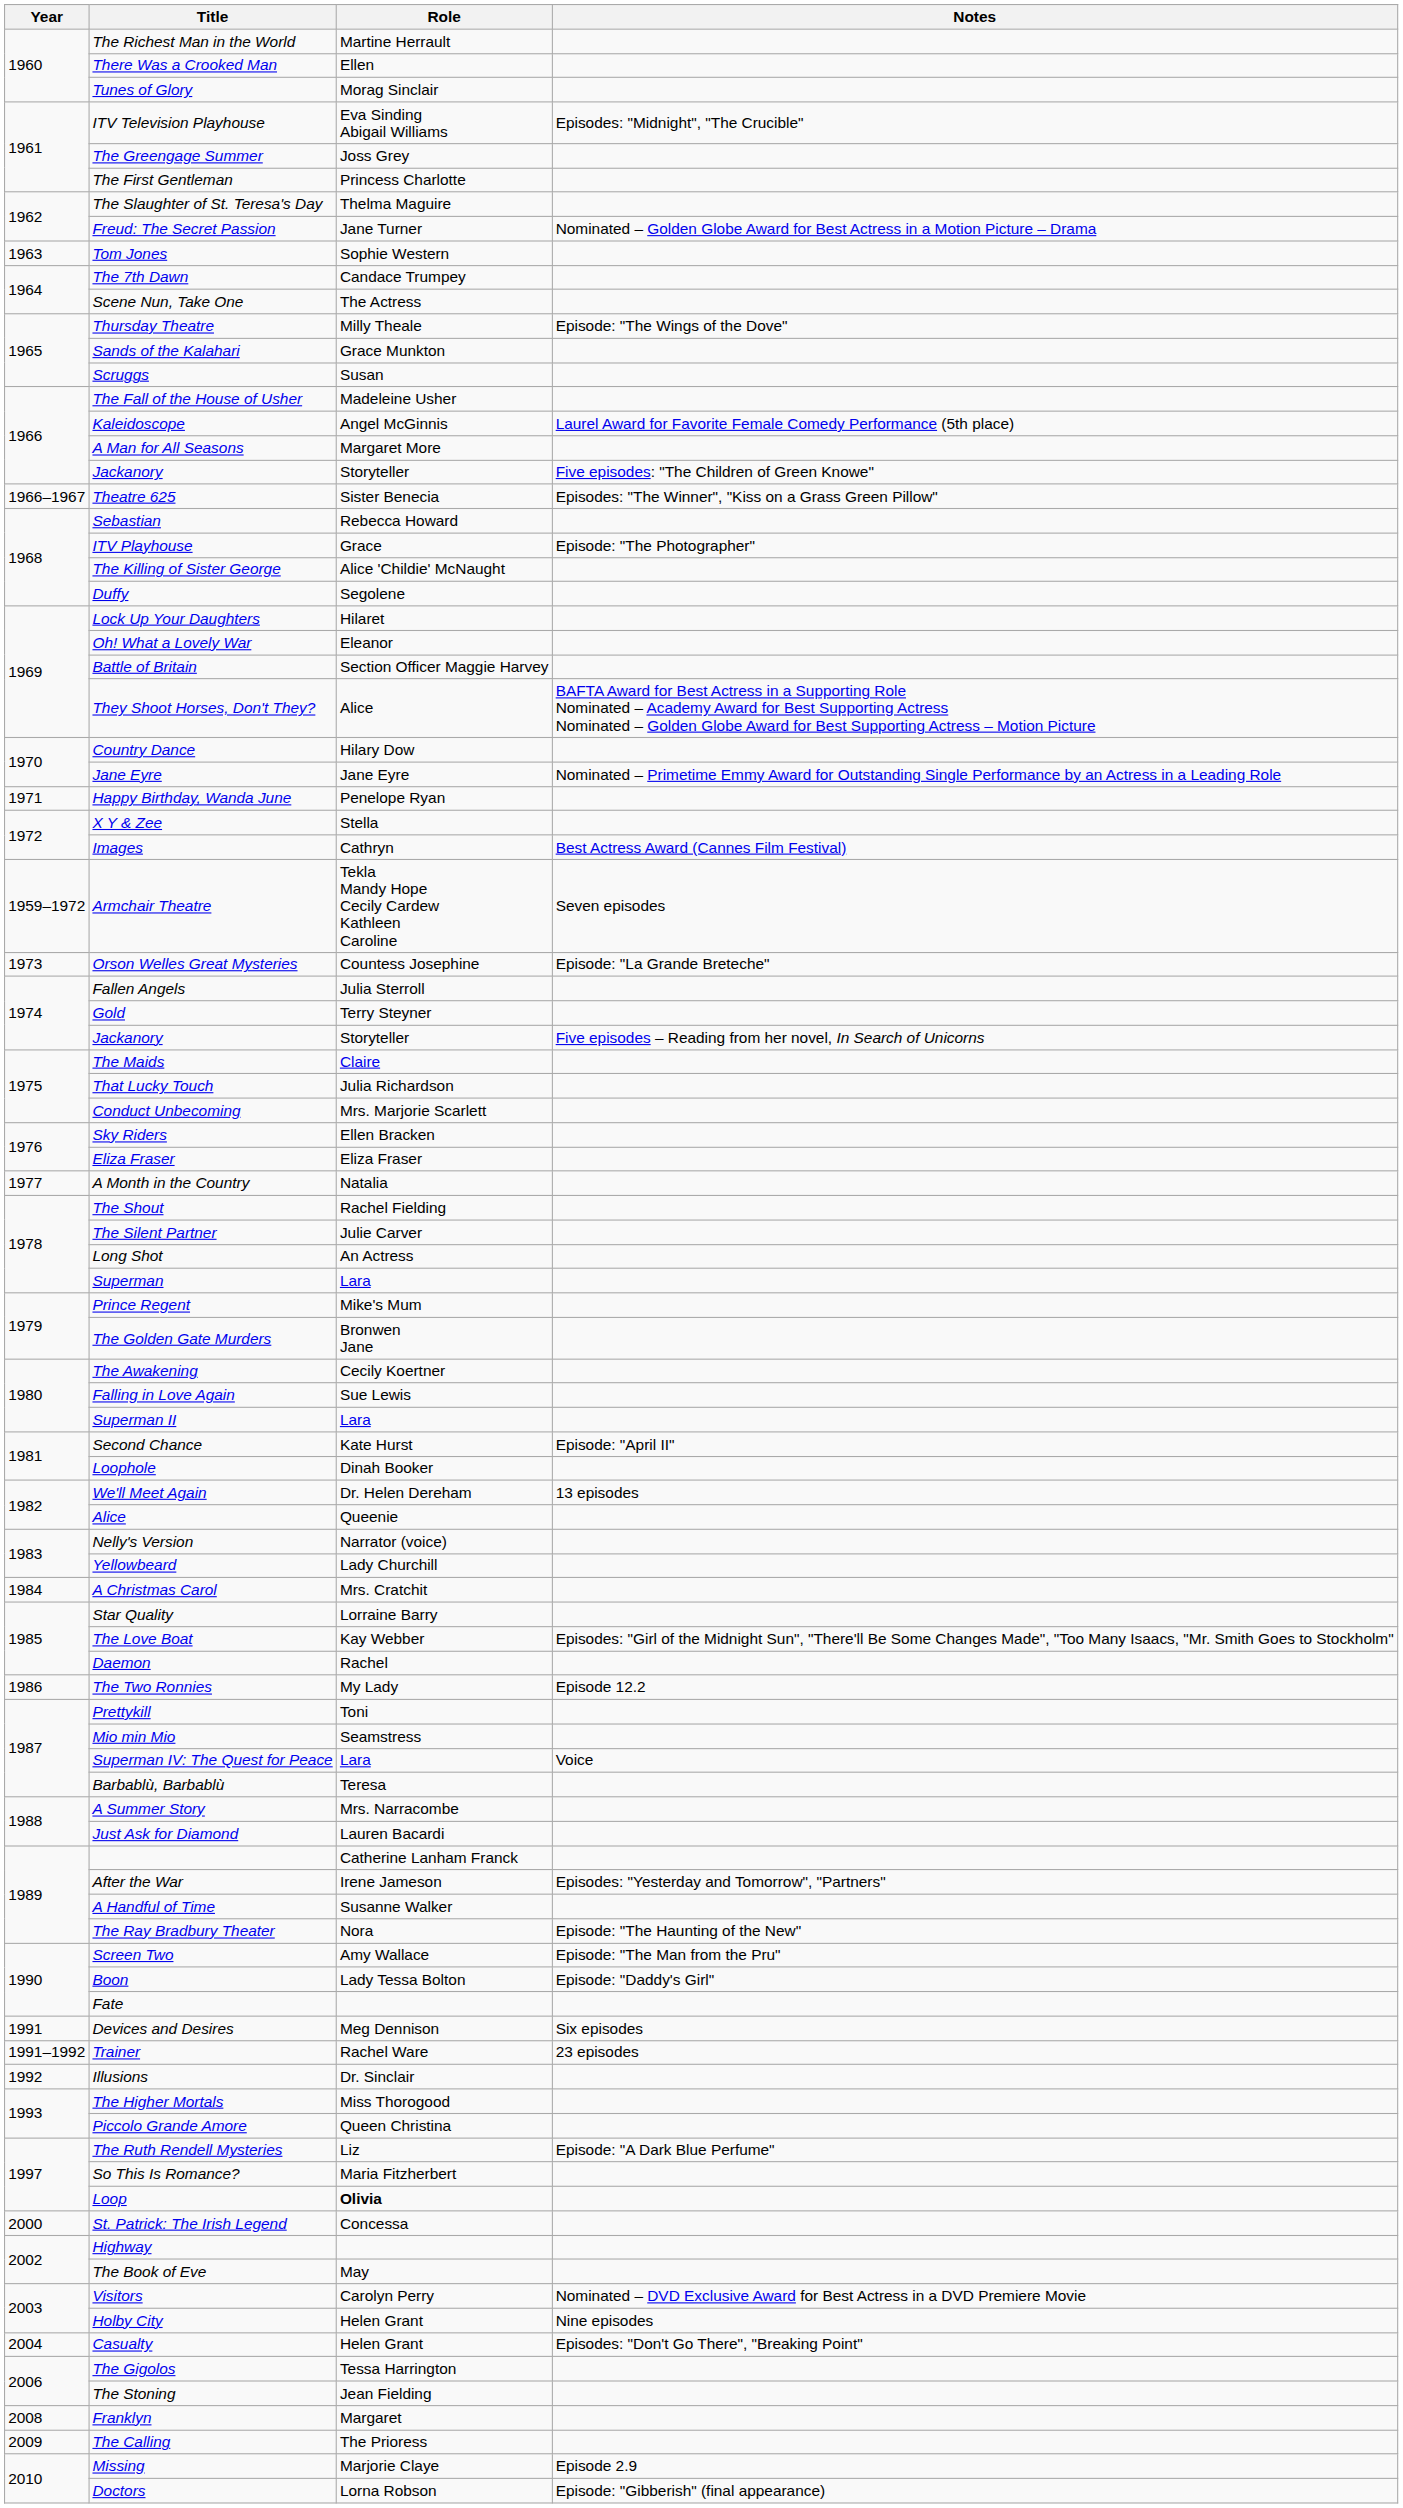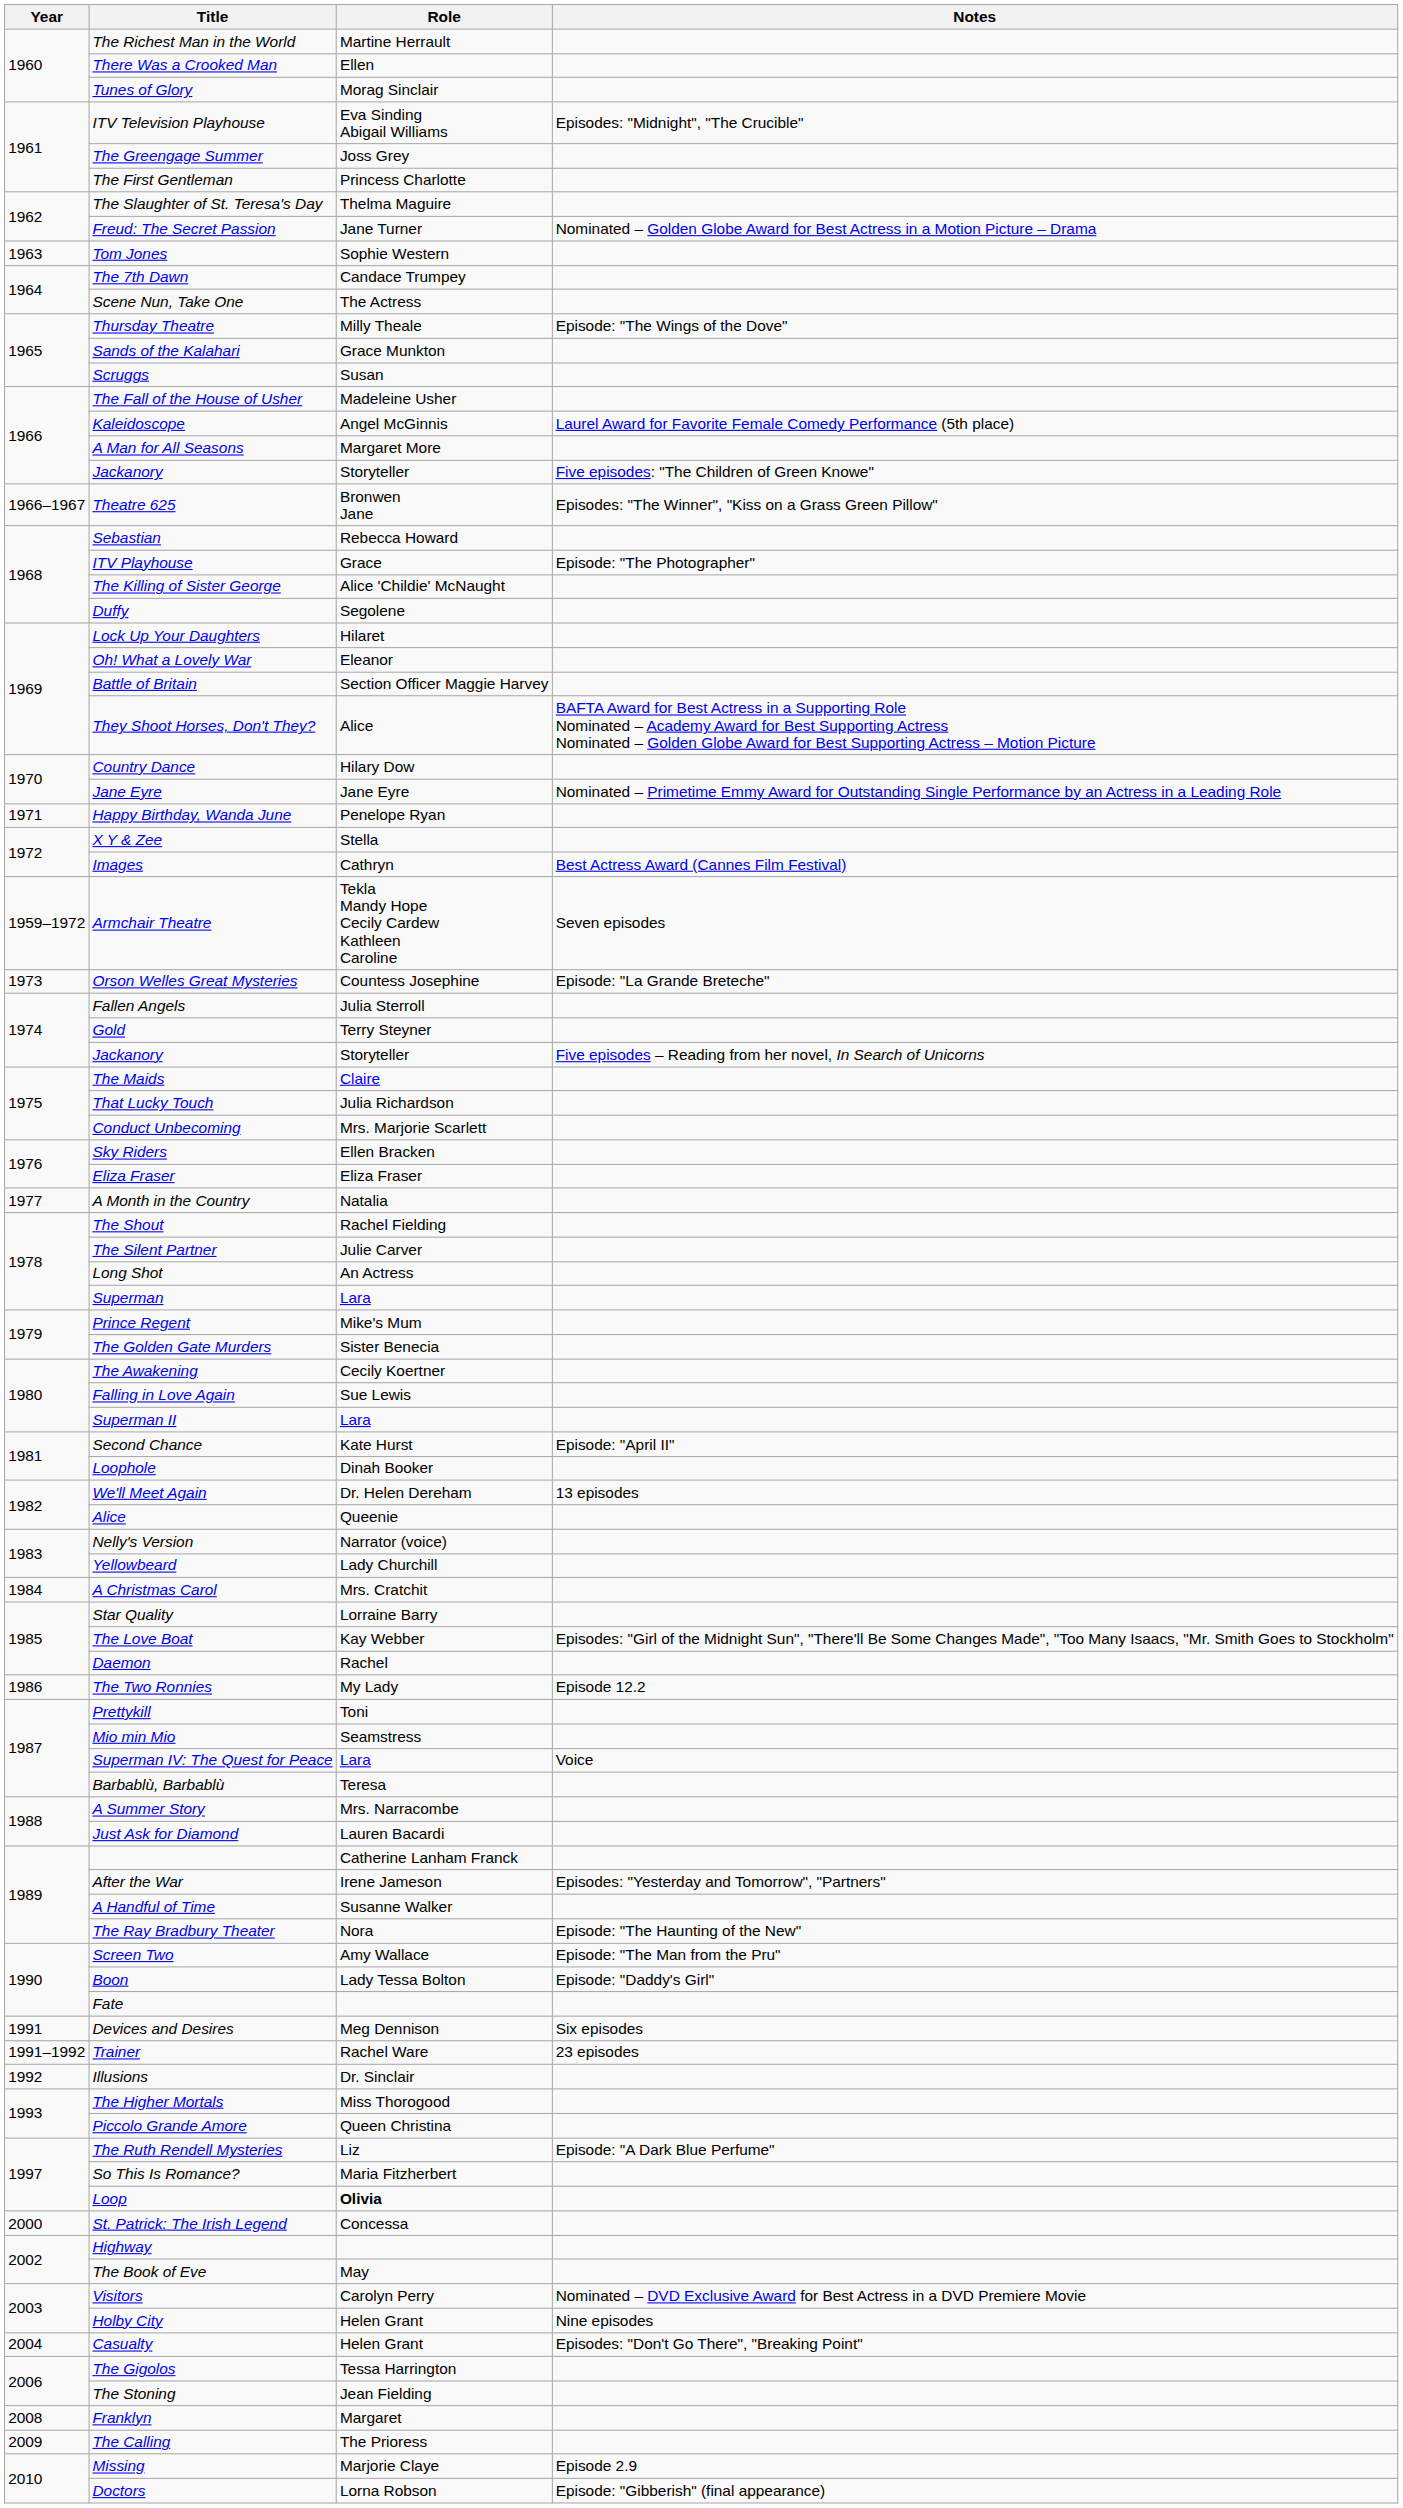Theatre 625 | Role: Sister Benecia -> Bronwen Jane
The Golden Gate Murders | Role: Bronwen Jane -> Sister Benecia
